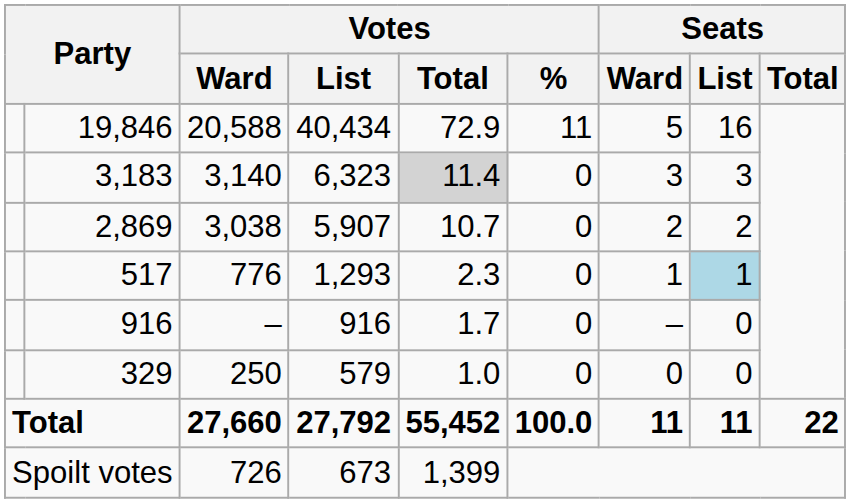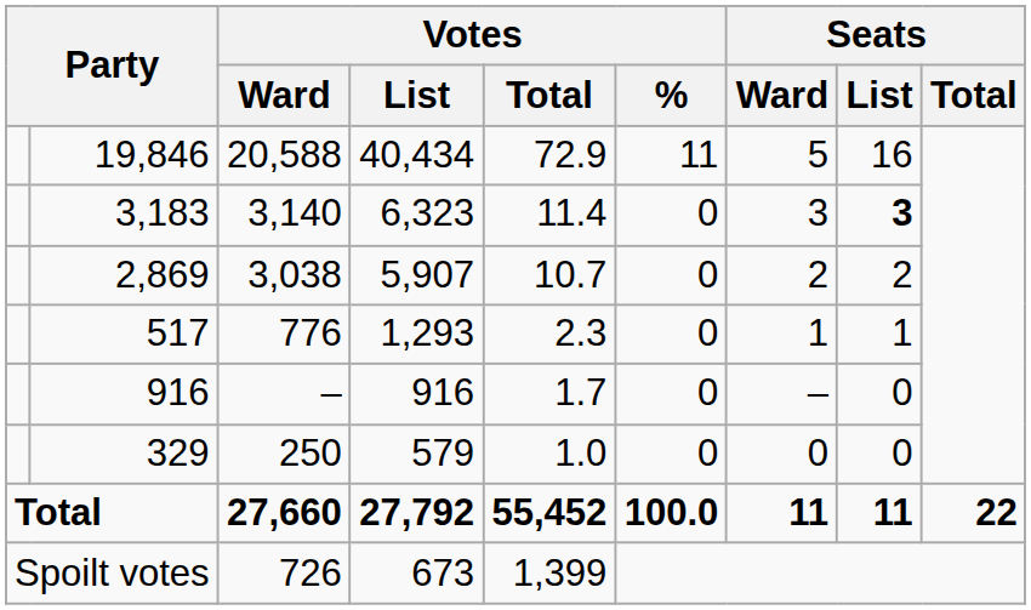3,183 | Votes / Total: lightgrey background -> no background
3,183 | Seats / List: normal -> bold
517 | Seats / List: lightblue background -> no background
